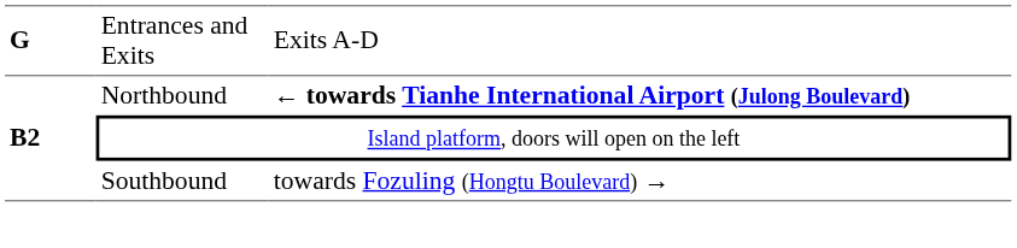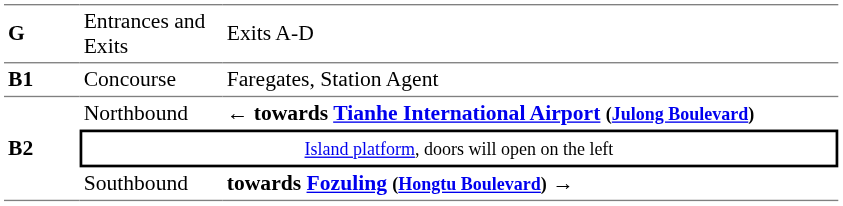+ row: B1 | Concourse | Faregates, Station Agent
Southbound | column 3: normal -> bold
